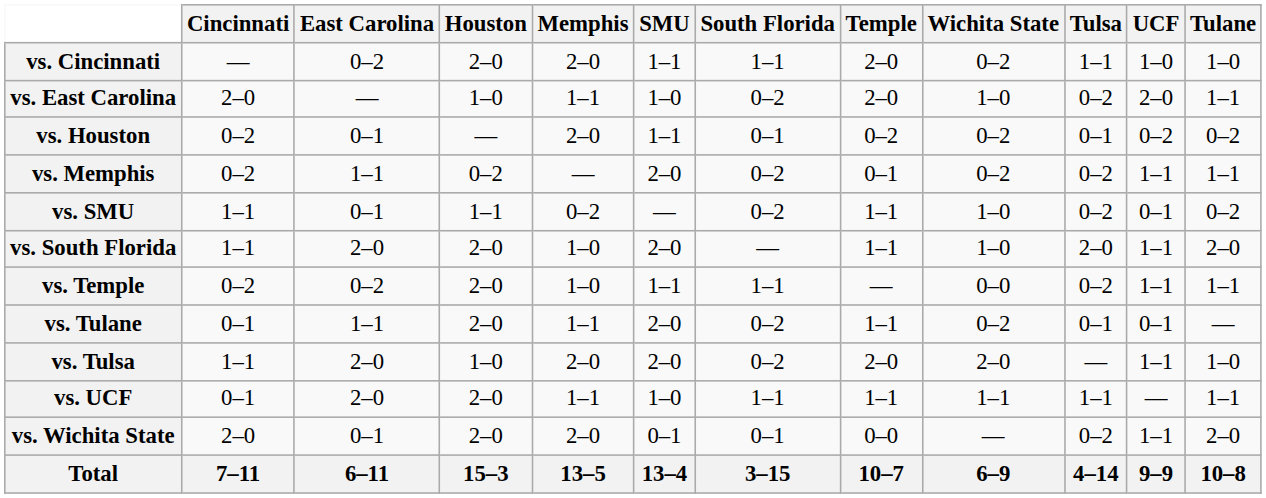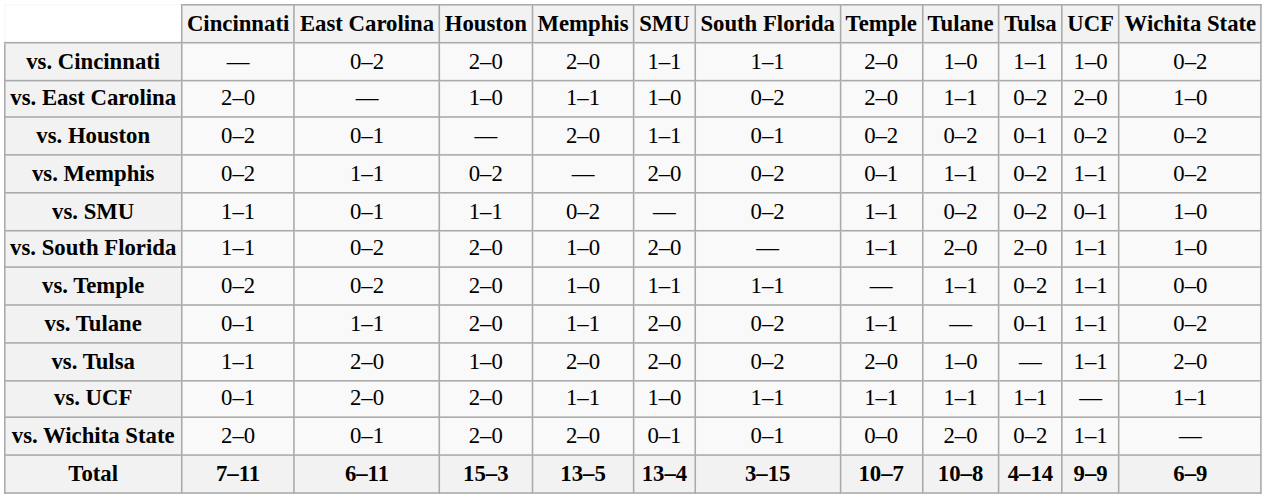columns swapped: Tulane <-> Wichita State
vs. South Florida | East Carolina: 2–0 -> 0–2
vs. Tulane | UCF: 0–1 -> 1–1
